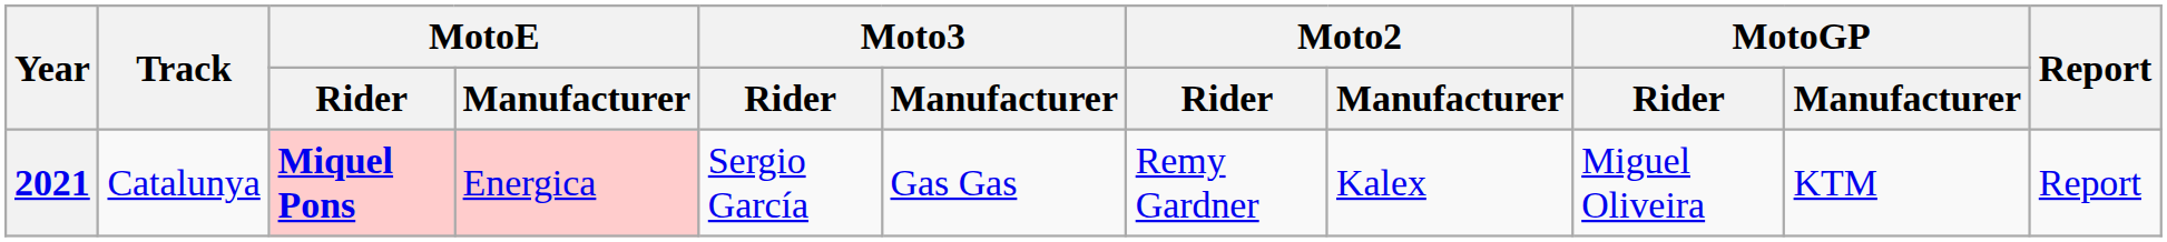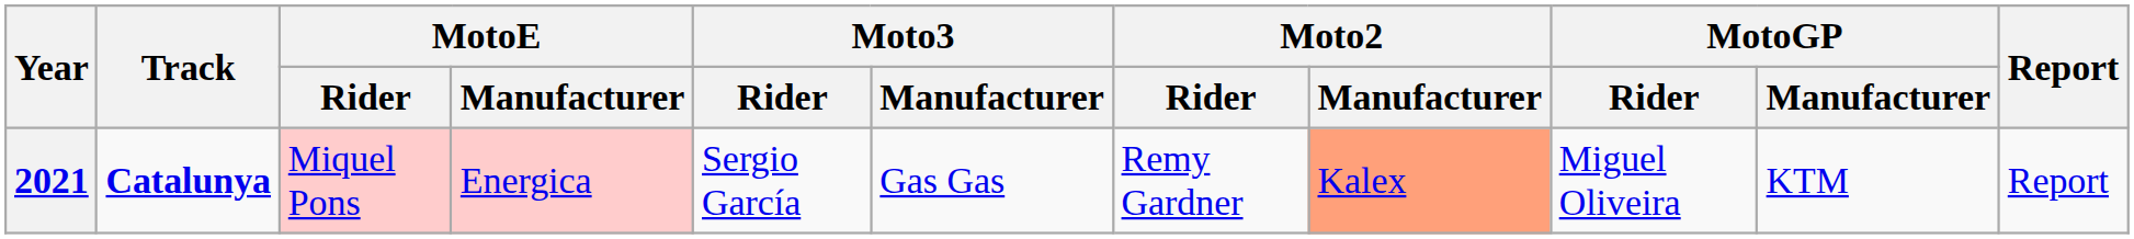2021 | Track: normal -> bold
2021 | MotoE / Rider: bold -> normal
2021 | Moto2 / Manufacturer: no background -> lightsalmon background
